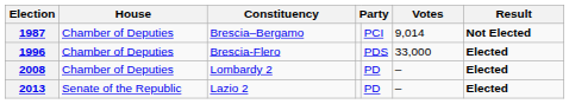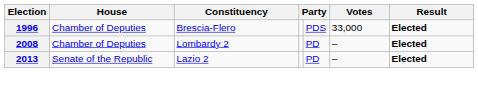- row: 1987 | Chamber of Deputies | Brescia–Bergamo | PCI | 9,014 | Not Elected
